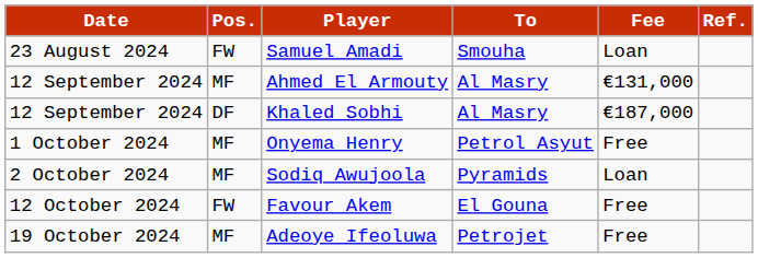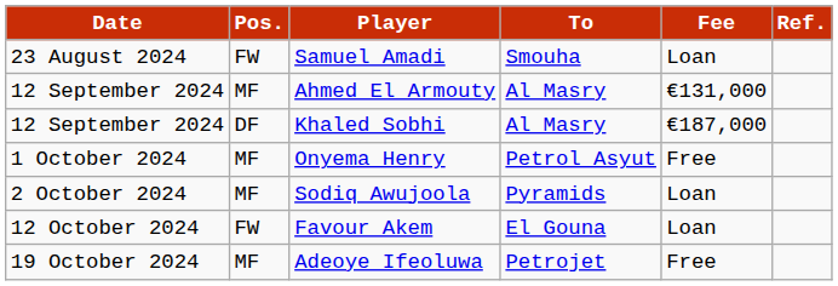Favour Akem | Fee: Free -> Loan
